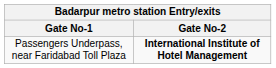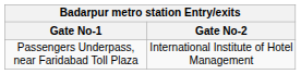Passengers Underpass, near Faridabad Toll Plaza | Gate No-2: bold -> normal
